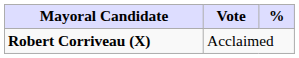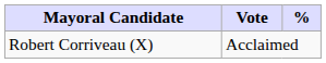Robert Corriveau (X) | Mayoral Candidate: bold -> normal
